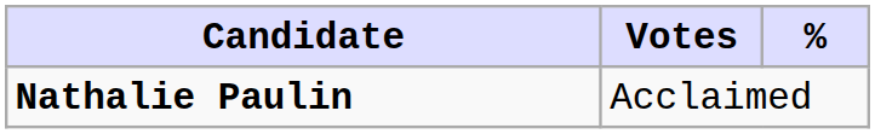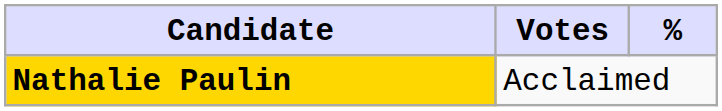Nathalie Paulin | Candidate: no background -> gold background
